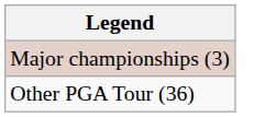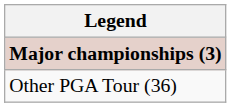row 2 | column 1: normal -> bold
